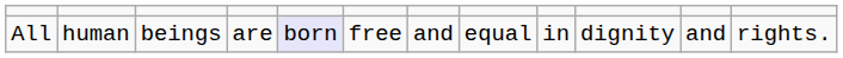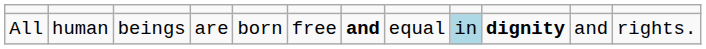row 2 | column 5: lavender background -> no background
row 2 | column 7: normal -> bold
row 2 | column 9: no background -> lightblue background
row 2 | column 10: normal -> bold
